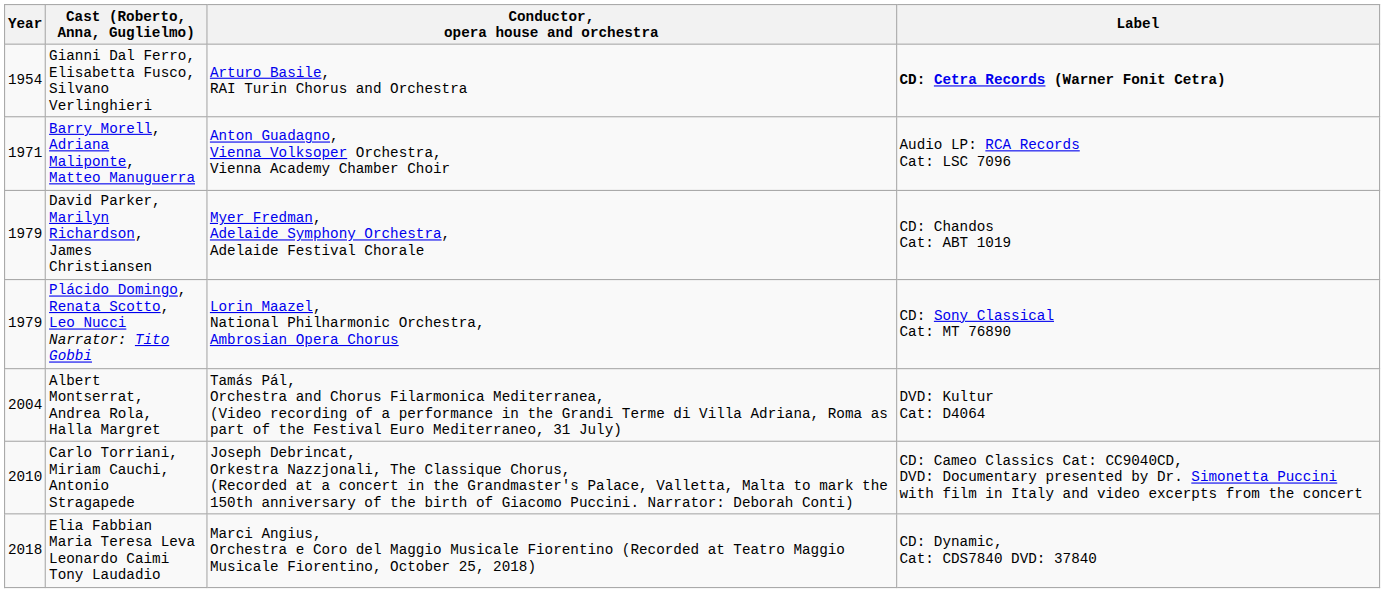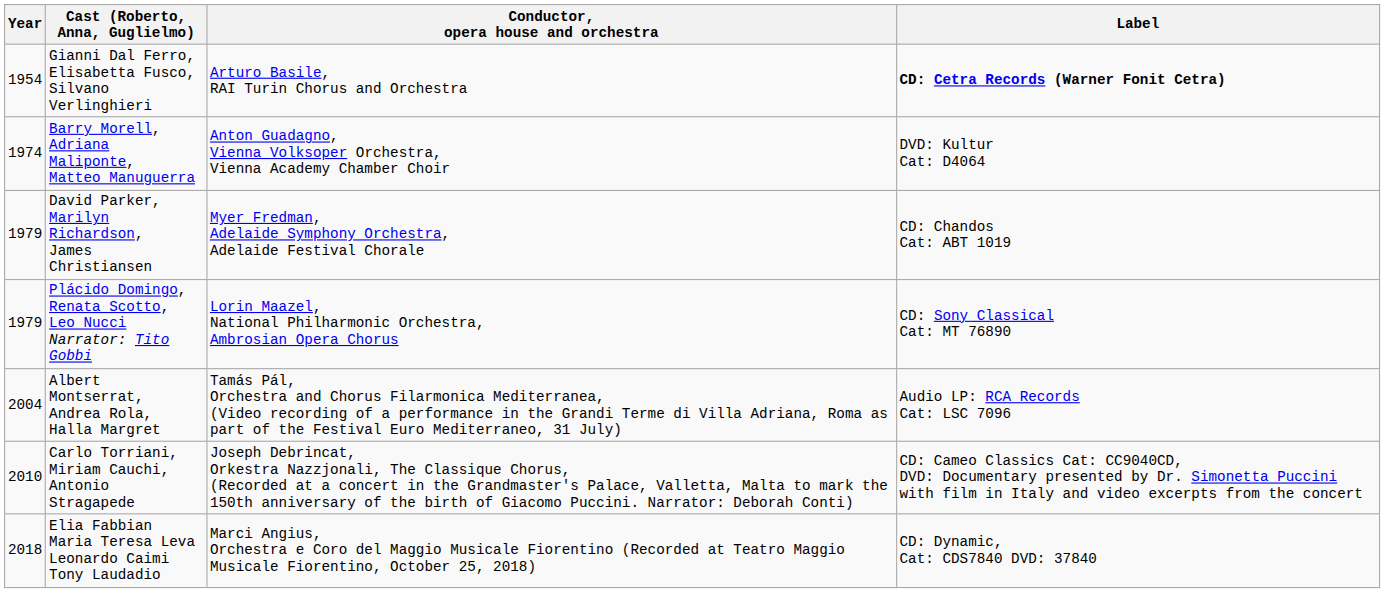Barry Morell, Adriana Maliponte, Matteo Manuguerra | Year: 1971 -> 1974
Barry Morell, Adriana Maliponte, Matteo Manuguerra | Label: Audio LP: RCA Records Cat: LSC 7096 -> DVD: Kultur Cat: D4064
Albert Montserrat, Andrea Rola, Halla Margret | Label: DVD: Kultur Cat: D4064 -> Audio LP: RCA Records Cat: LSC 7096
